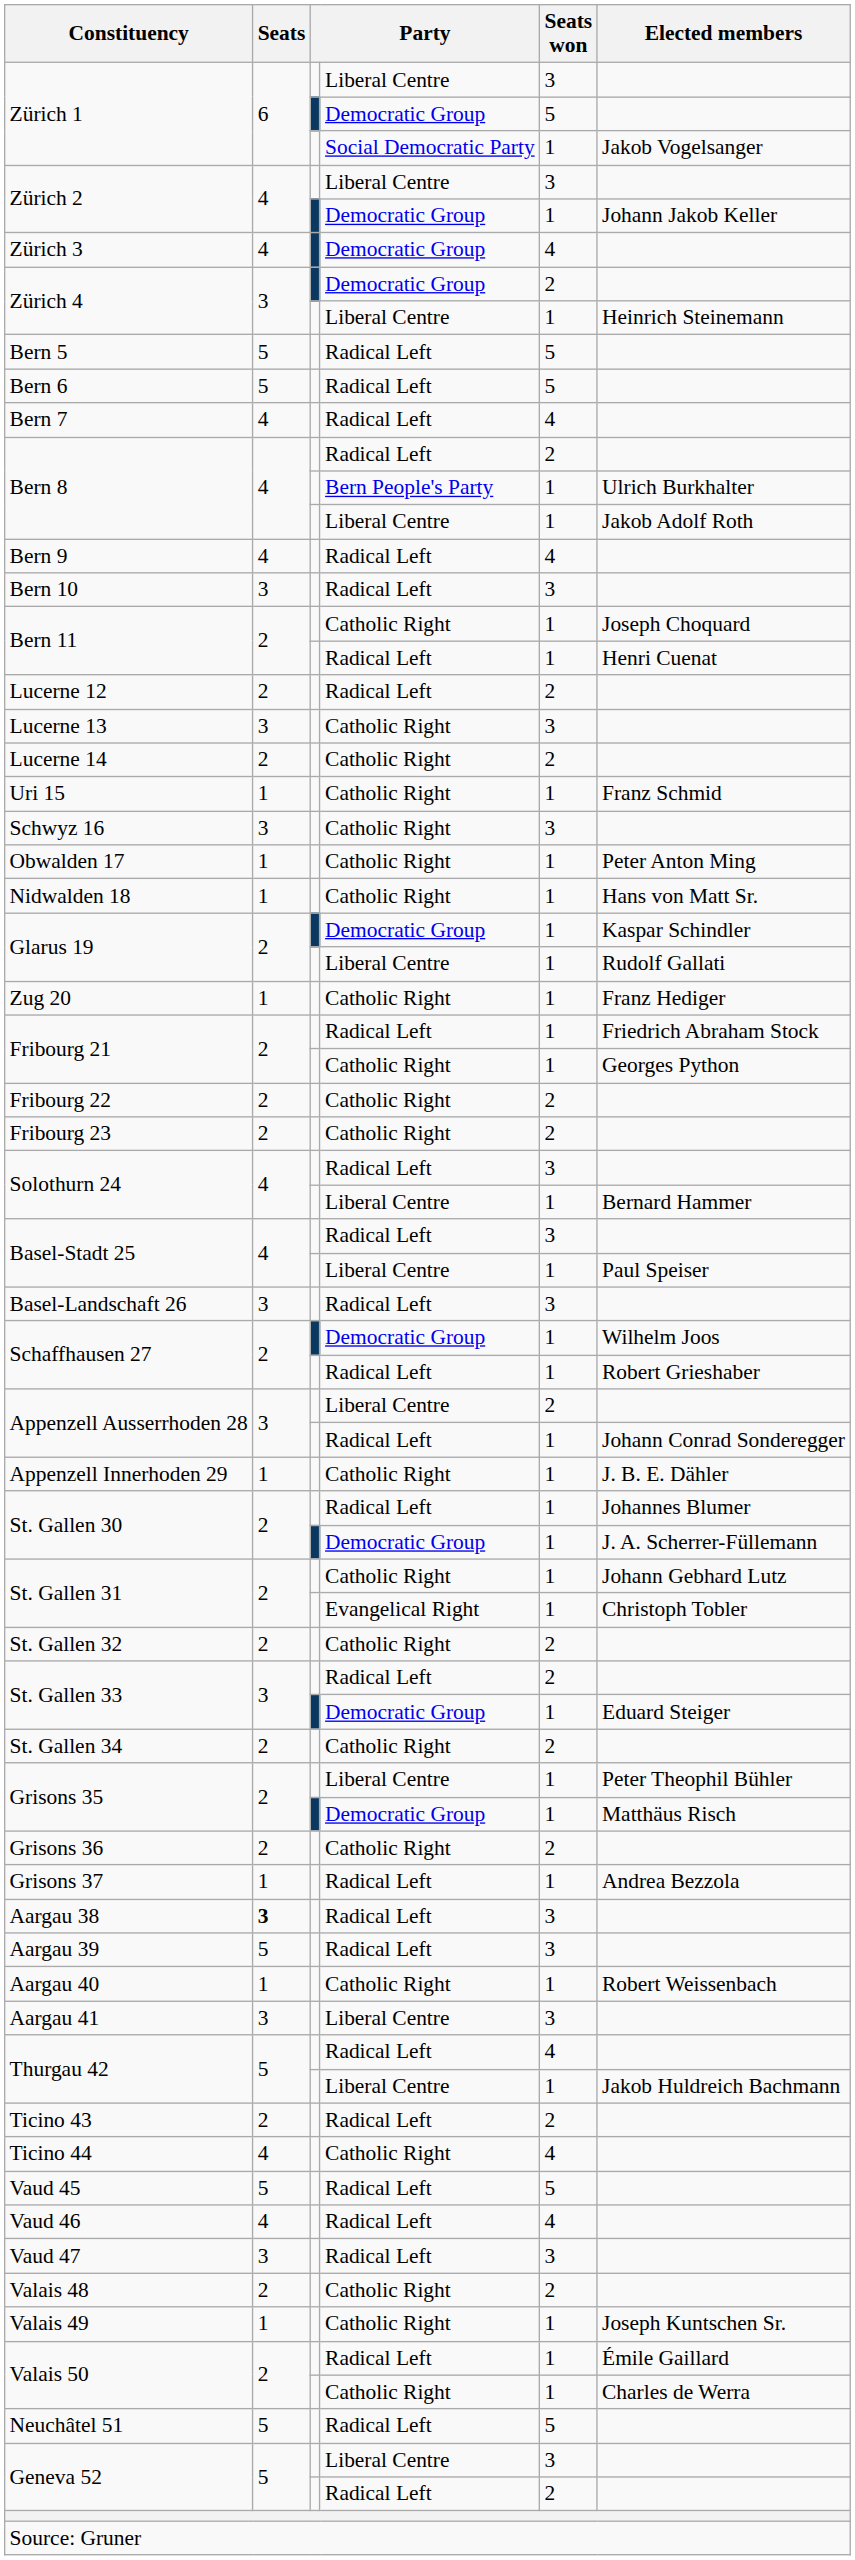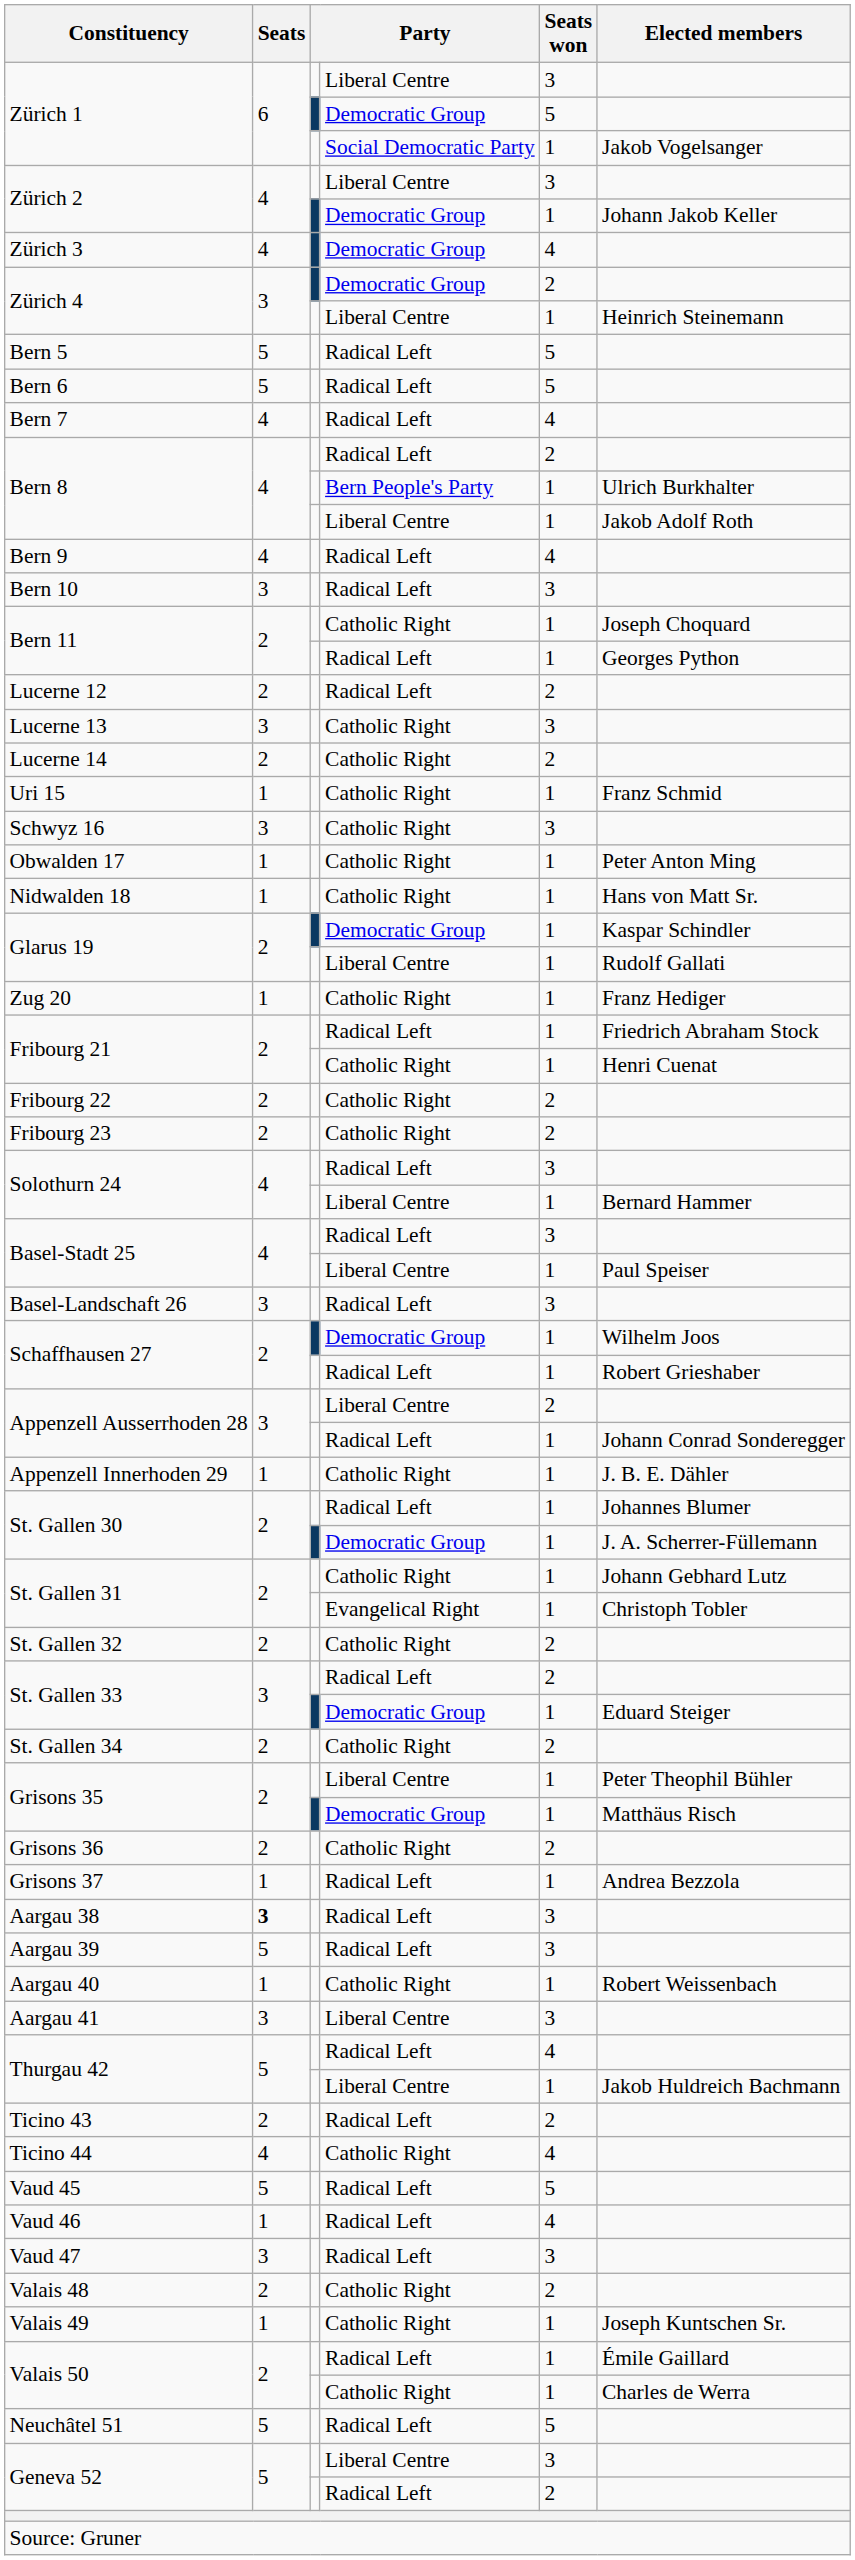Bern 11 / Radical Left | Elected members: Henri Cuenat -> Georges Python
Fribourg 21 / Catholic Right | Elected members: Georges Python -> Henri Cuenat
Vaud 46 | Seats: 4 -> 1
